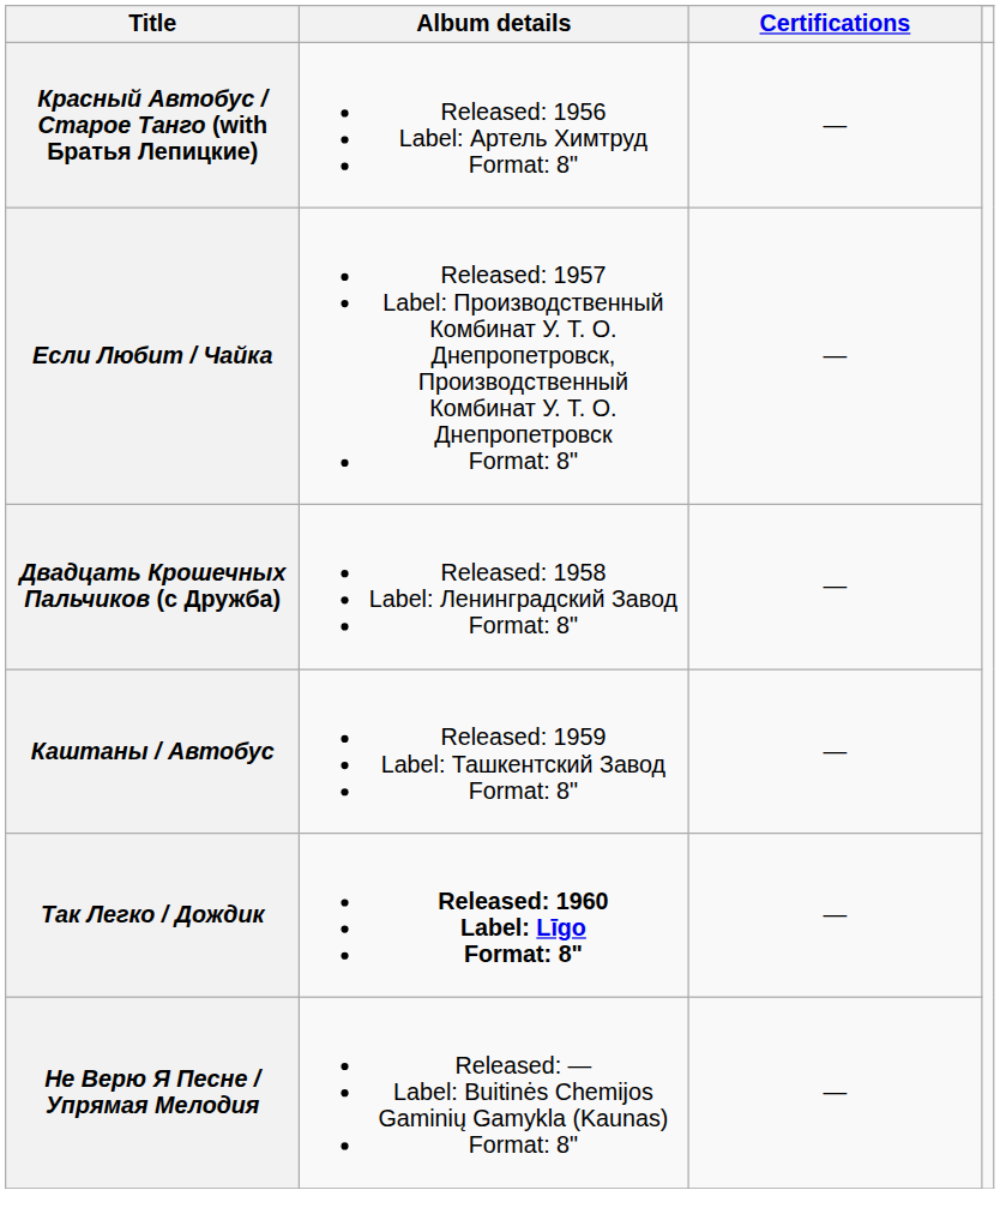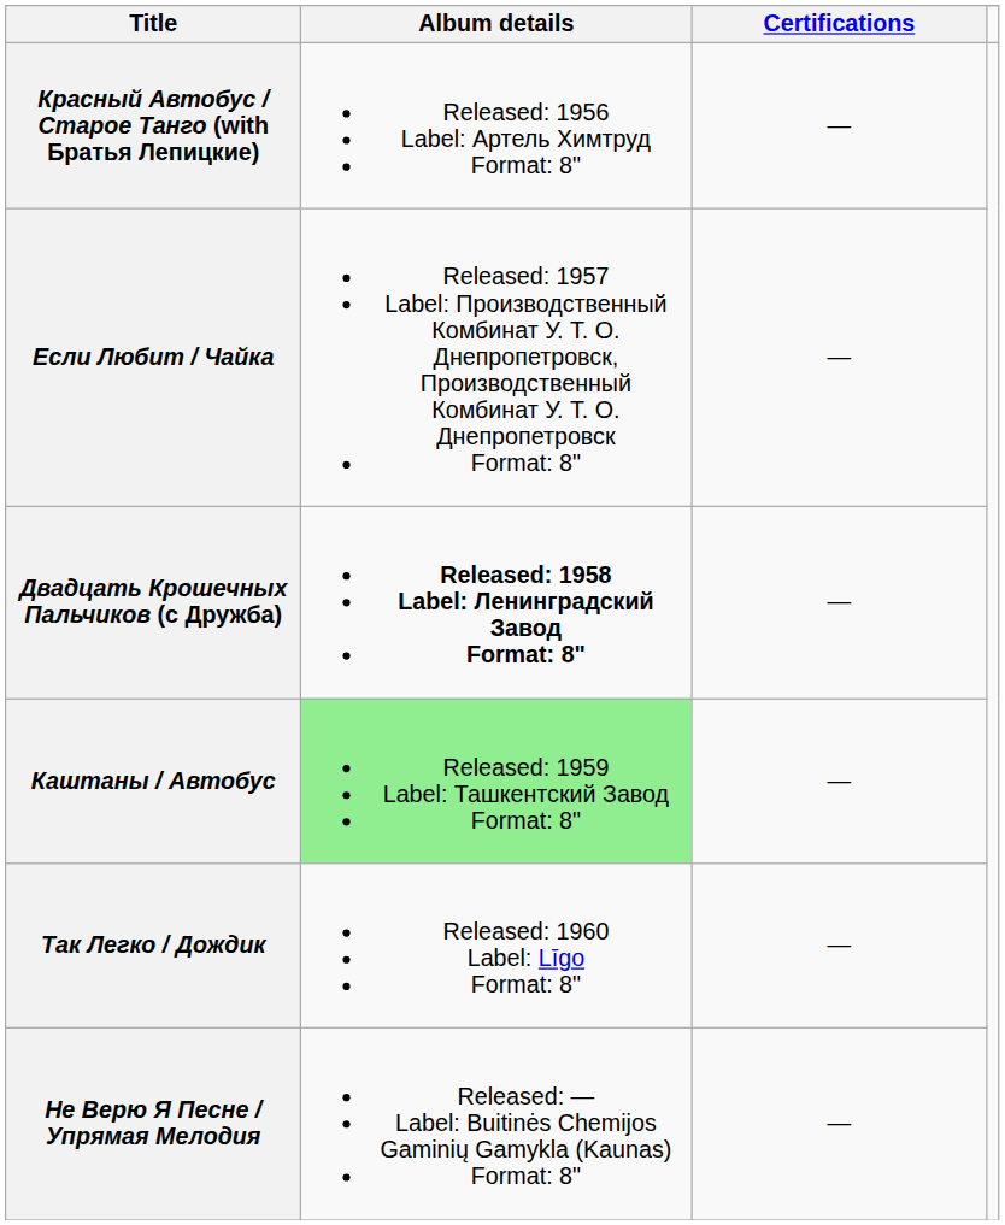Двадцать Крошечных Пальчиков (с Дружба) | Album details: normal -> bold
Каштаны / Автобус | Album details: no background -> lightgreen background
Так Легко / Дождик | Album details: bold -> normal
